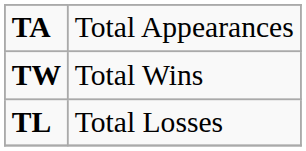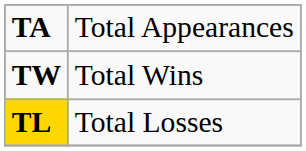row 3 | column 1: no background -> gold background
